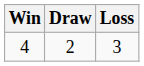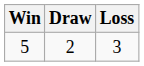row 2 | Win: 4 -> 5
